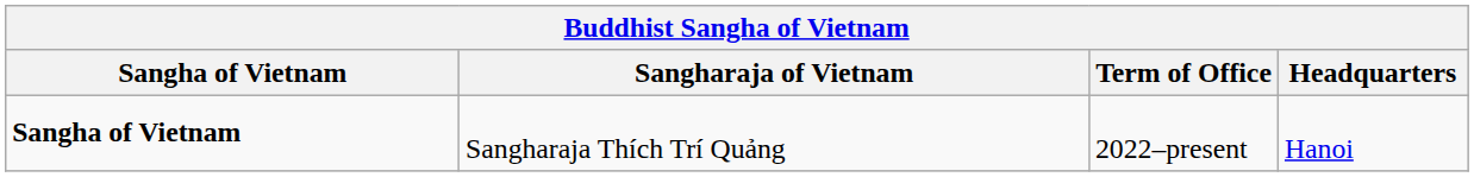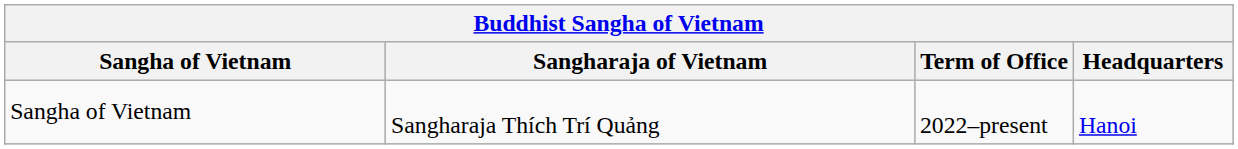row 3 | Sangha of Vietnam: bold -> normal
